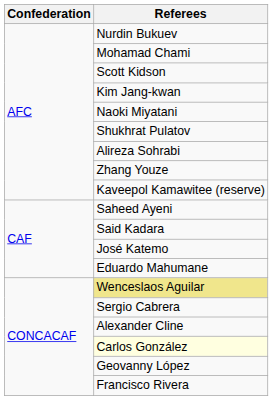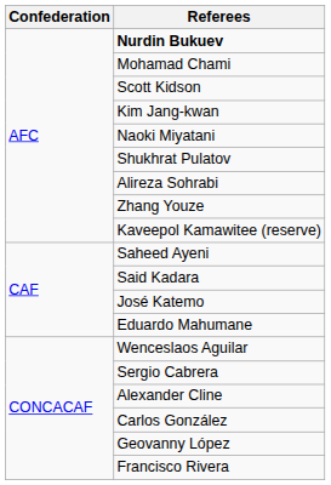Nurdin Bukuev | Referees: normal -> bold
Wenceslaos Aguilar | Referees: khaki background -> no background
Carlos González | Referees: lightyellow background -> no background
